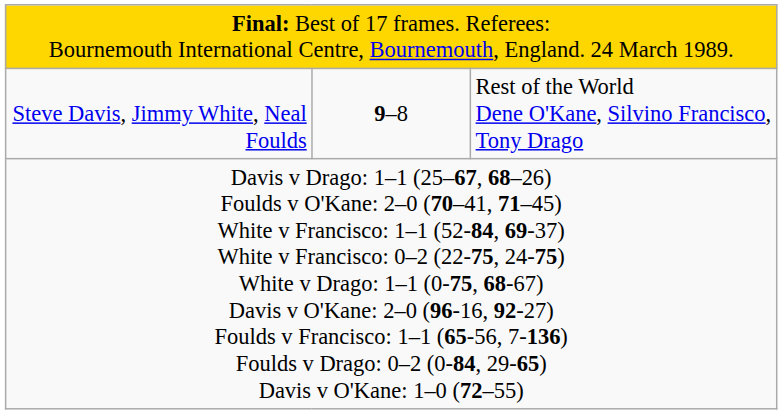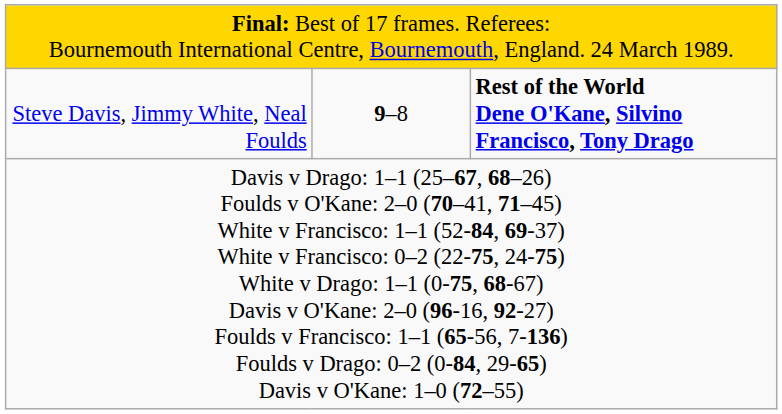Steve Davis, Jimmy White, Neal Foulds | column 3: normal -> bold
